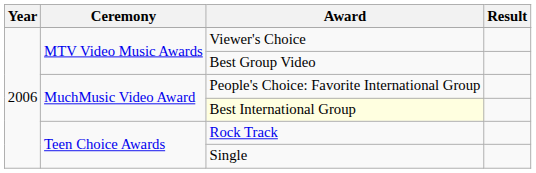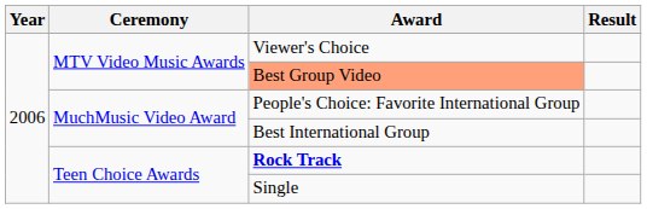Best Group Video | Award: no background -> lightsalmon background
Best International Group | Award: lightyellow background -> no background
Rock Track | Award: normal -> bold
